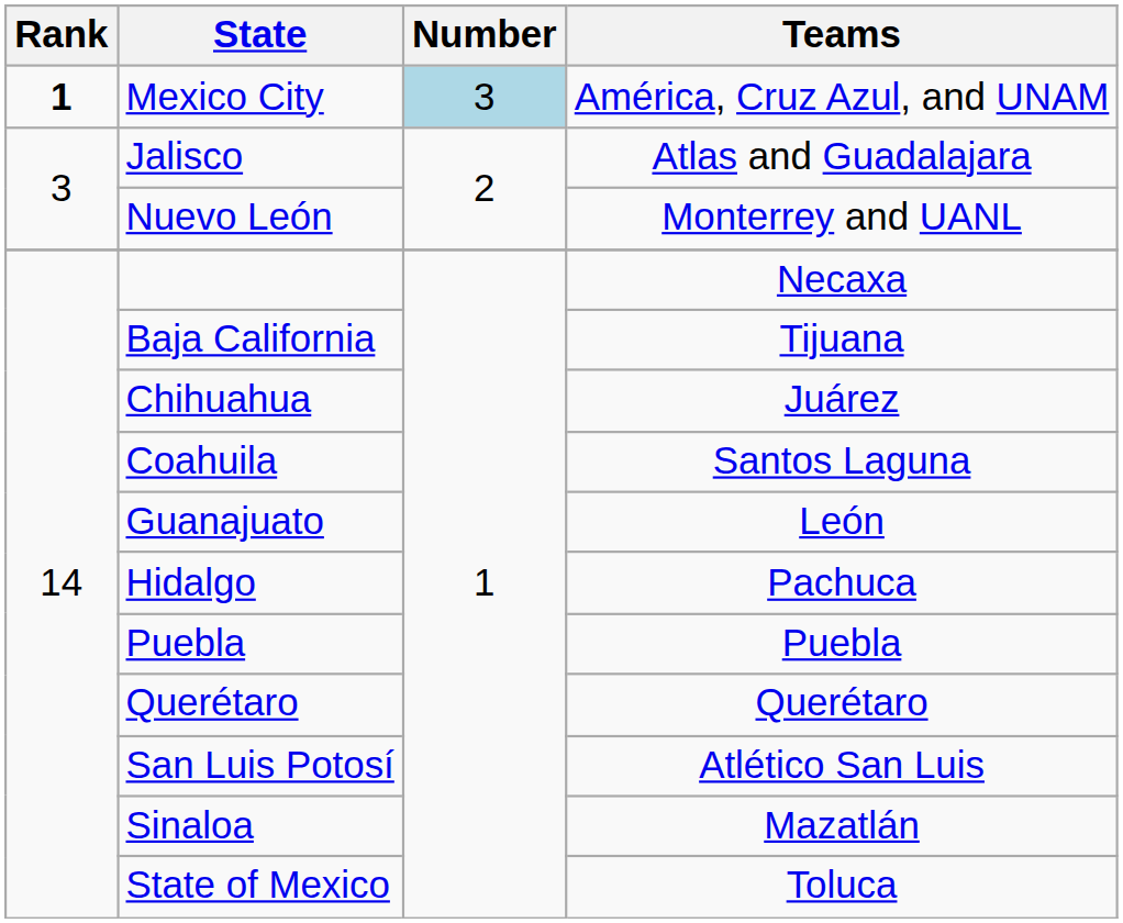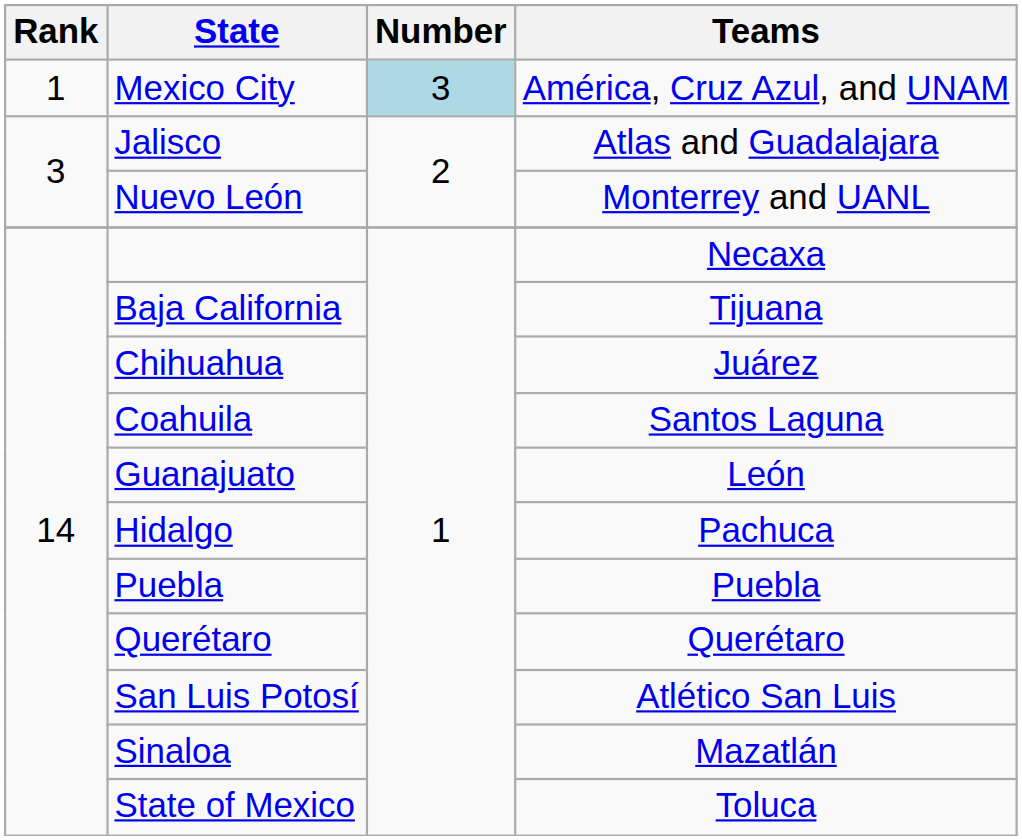Mexico City | Rank: bold -> normal
